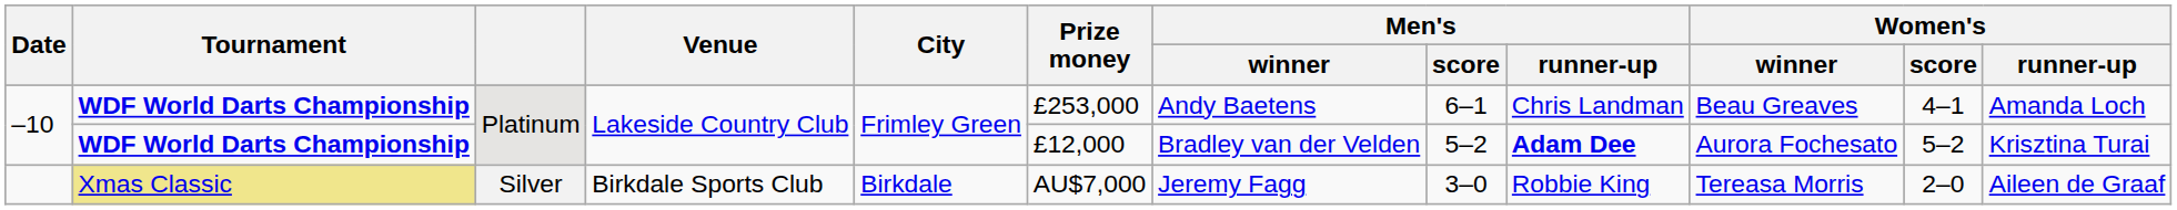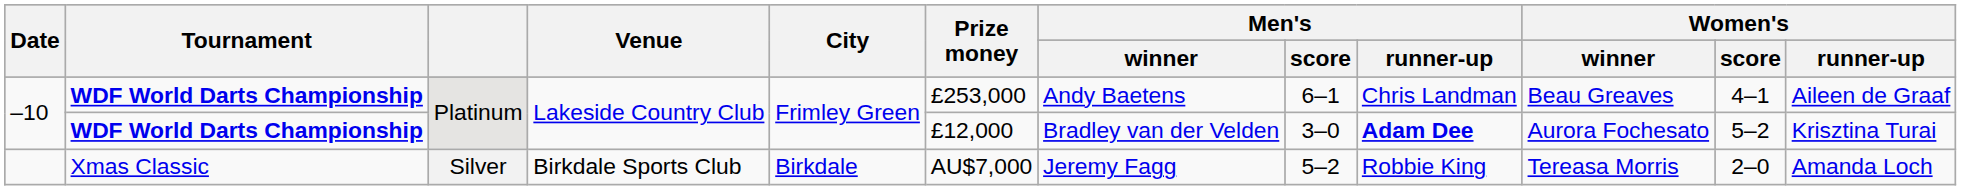row 3 | Women's / runner-up: Amanda Loch -> Aileen de Graaf
row 4 | Men's / score: 5–2 -> 3–0
row 5 | Tournament: khaki background -> no background
row 5 | Men's / score: 3–0 -> 5–2
row 5 | Women's / runner-up: Aileen de Graaf -> Amanda Loch
